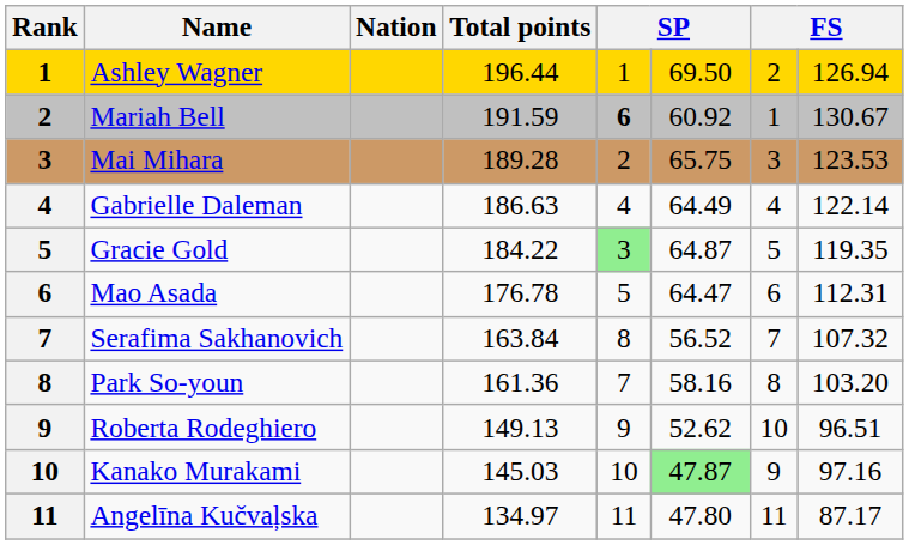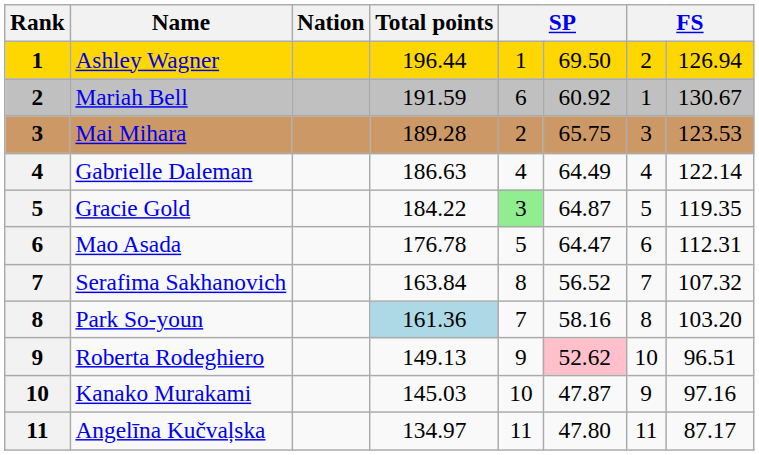Mariah Bell | column 5: bold -> normal
Park So-youn | Total points: no background -> lightblue background
Roberta Rodeghiero | column 6: no background -> pink background
Kanako Murakami | column 6: lightgreen background -> no background
